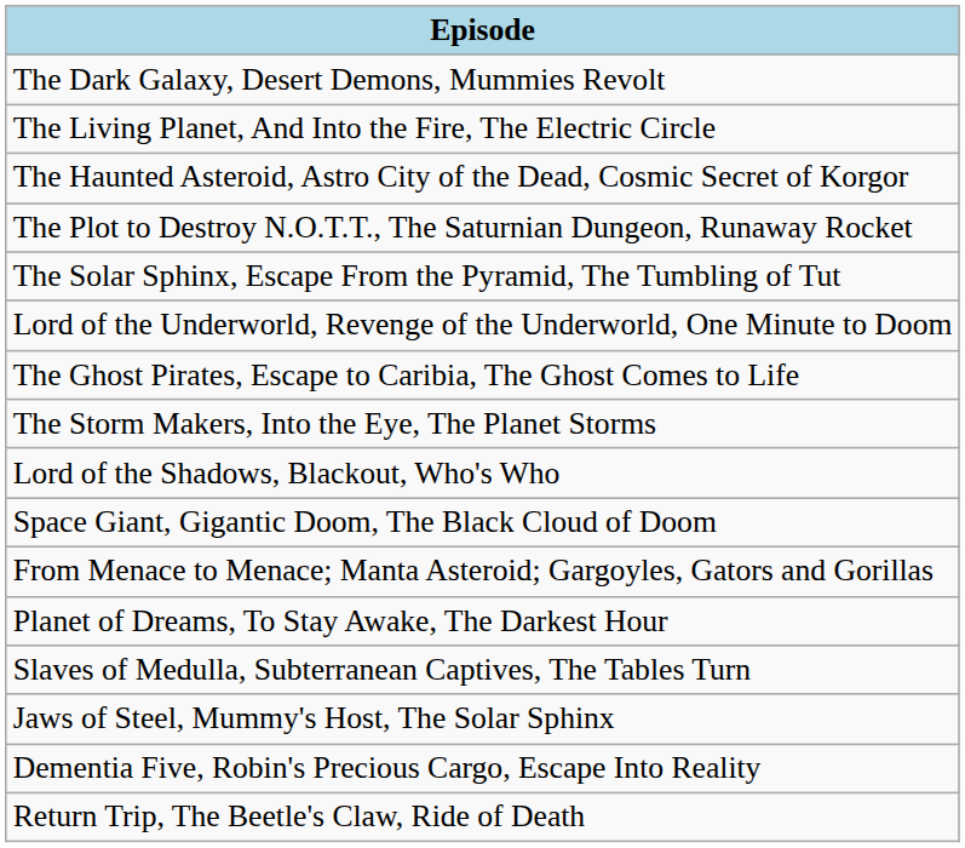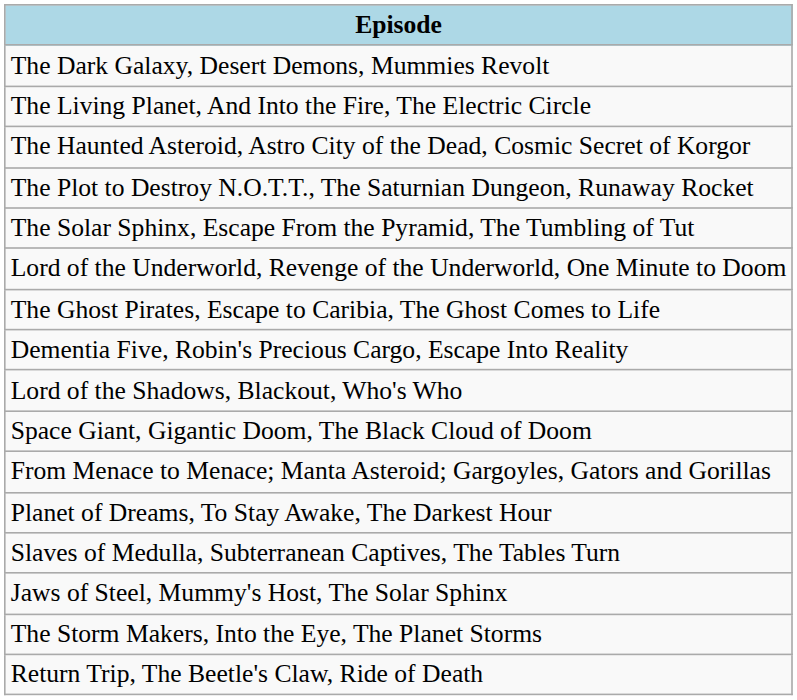row 9 | column 1: The Storm Makers, Into the Eye, The Planet Storms -> Dementia Five, Robin's Precious Cargo, Escape Into Reality
row 16 | column 1: Dementia Five, Robin's Precious Cargo, Escape Into Reality -> The Storm Makers, Into the Eye, The Planet Storms
